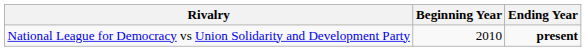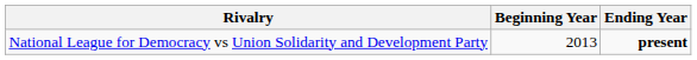row 2 | Beginning Year: 2010 -> 2013
